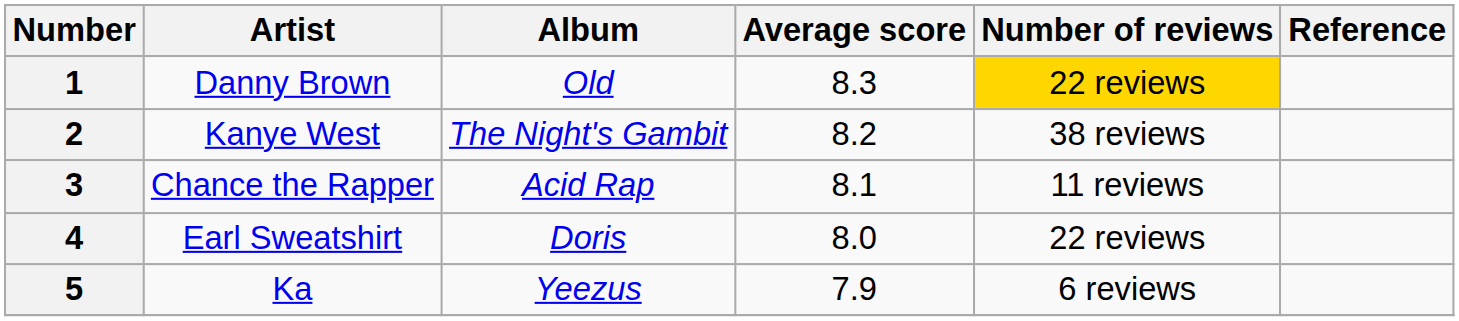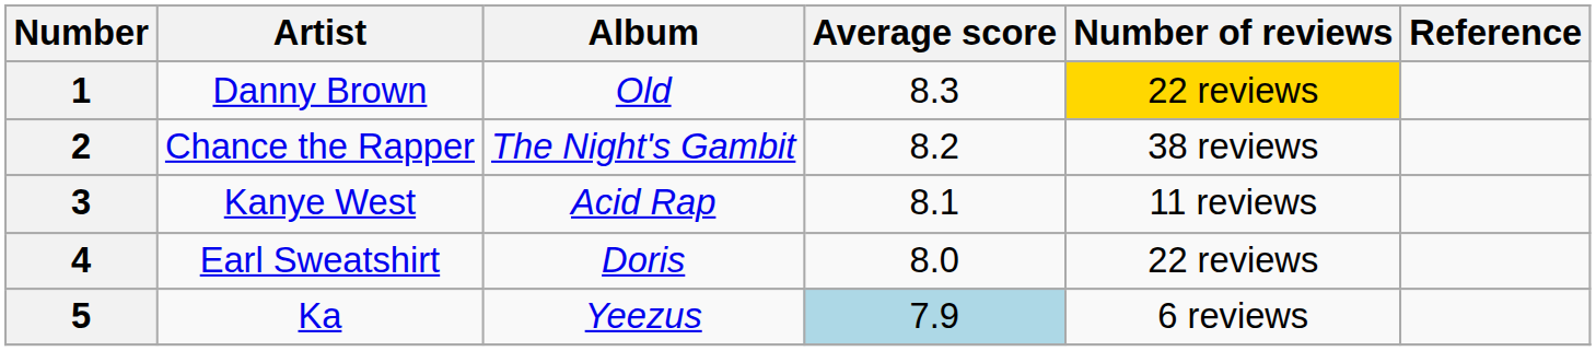2 | Artist: Kanye West -> Chance the Rapper
3 | Artist: Chance the Rapper -> Kanye West
5 | Average score: no background -> lightblue background
